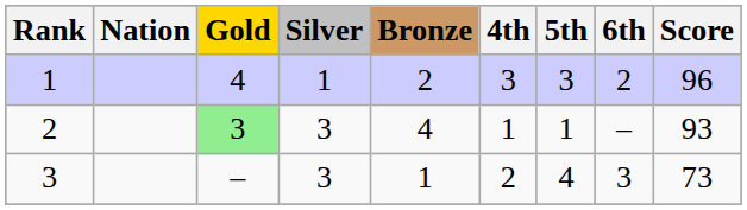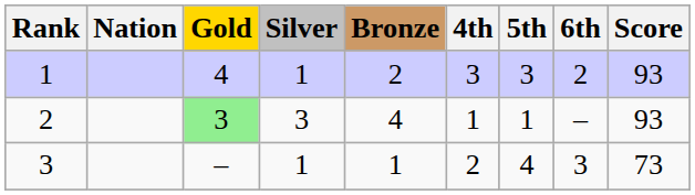row 2 | Score: 96 -> 93
row 4 | Silver: 3 -> 1
